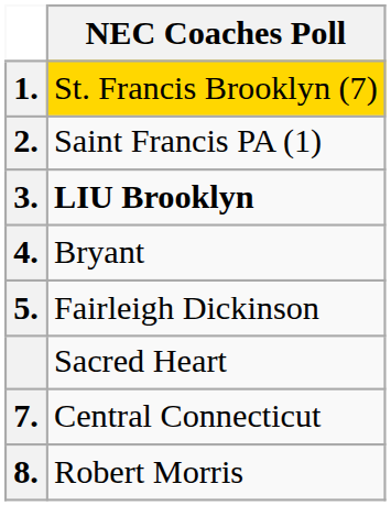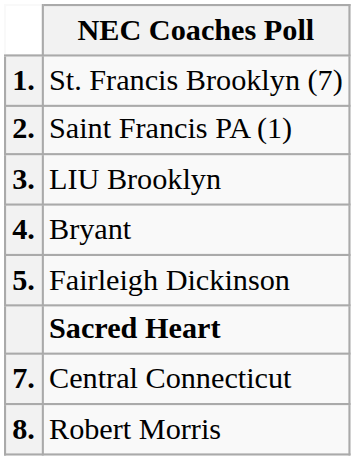St. Francis Brooklyn (7) | NEC Coaches Poll: gold background -> no background
LIU Brooklyn | NEC Coaches Poll: bold -> normal
Sacred Heart | NEC Coaches Poll: normal -> bold
